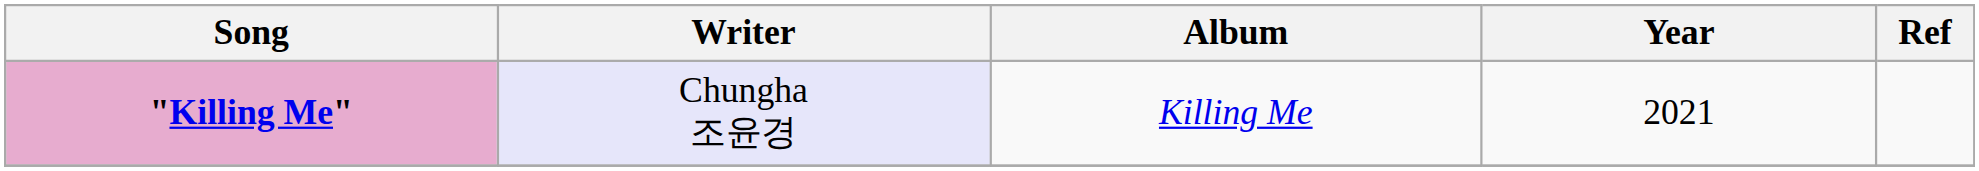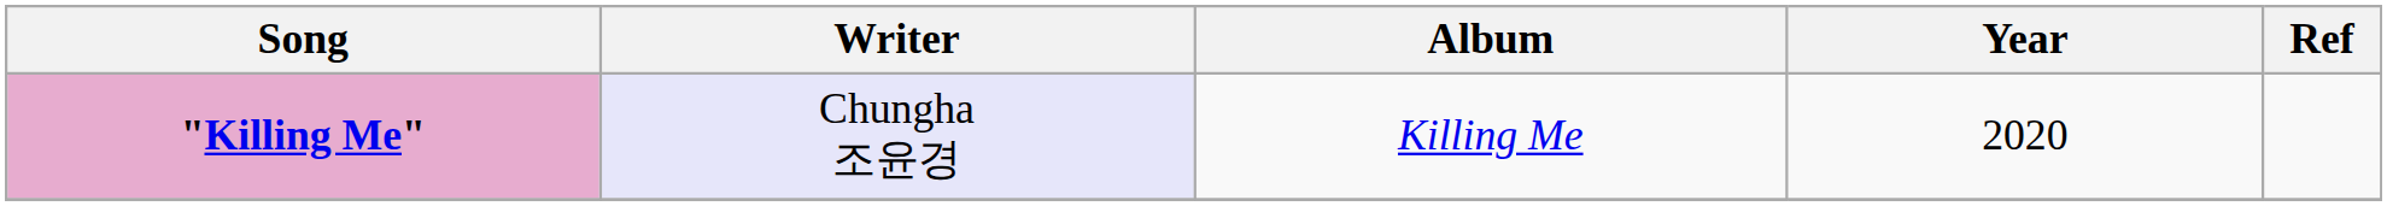"Killing Me" | Year: 2021 -> 2020
